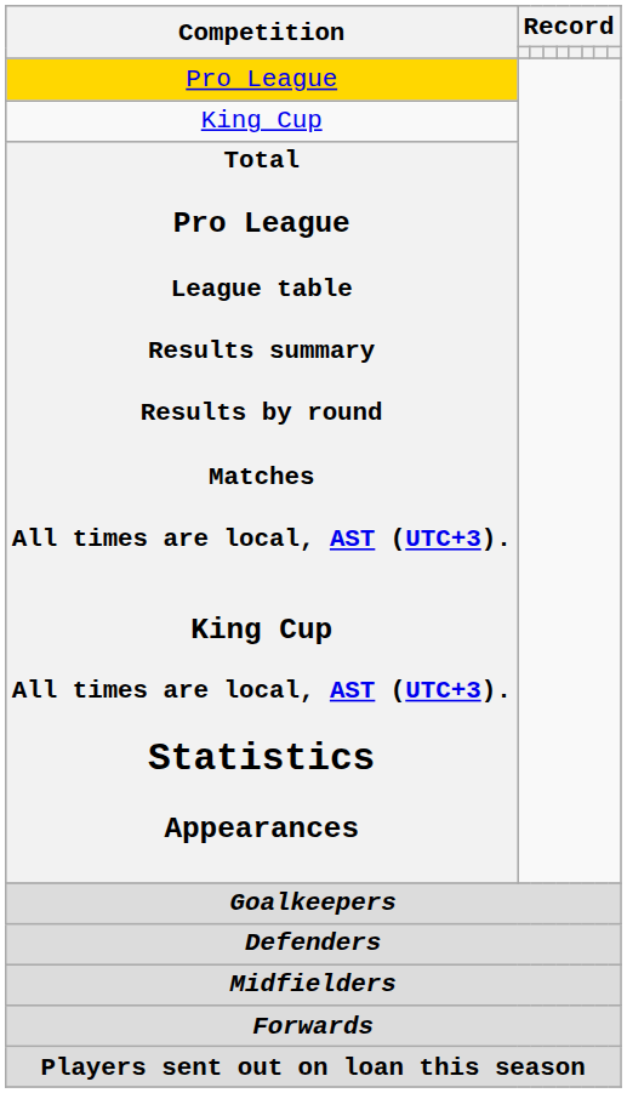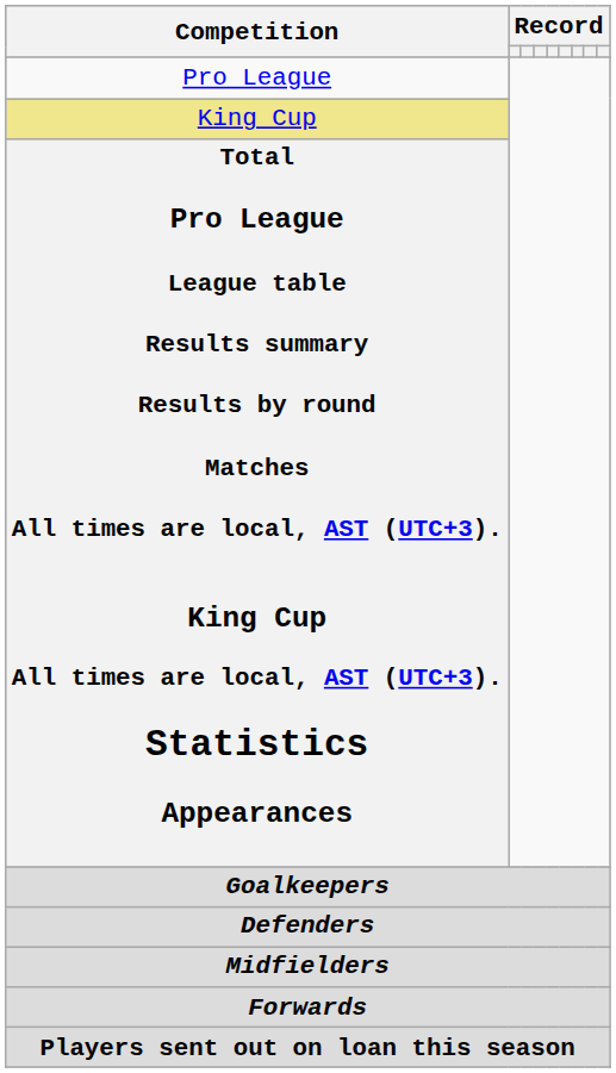Pro League | Competition: gold background -> no background
King Cup | Competition: no background -> khaki background
